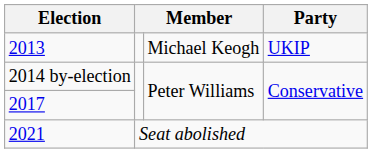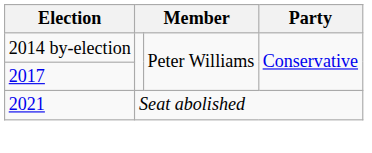- row: 2013 | Michael Keogh | UKIP
